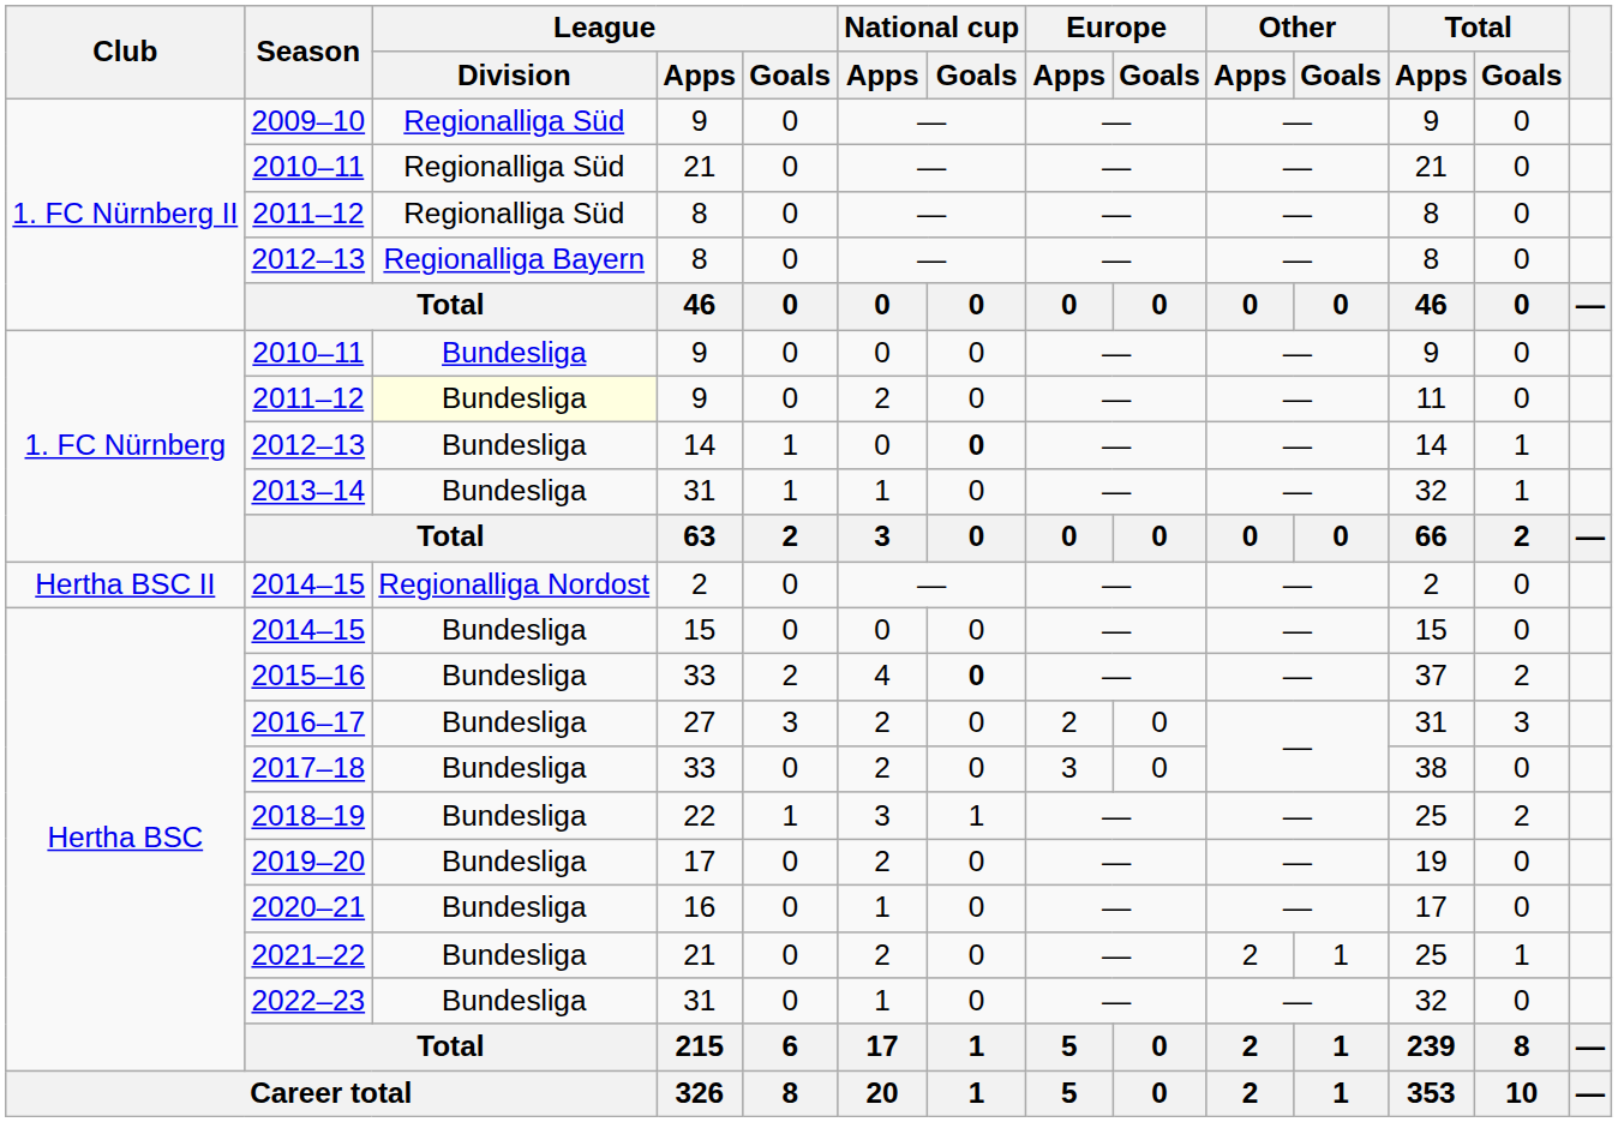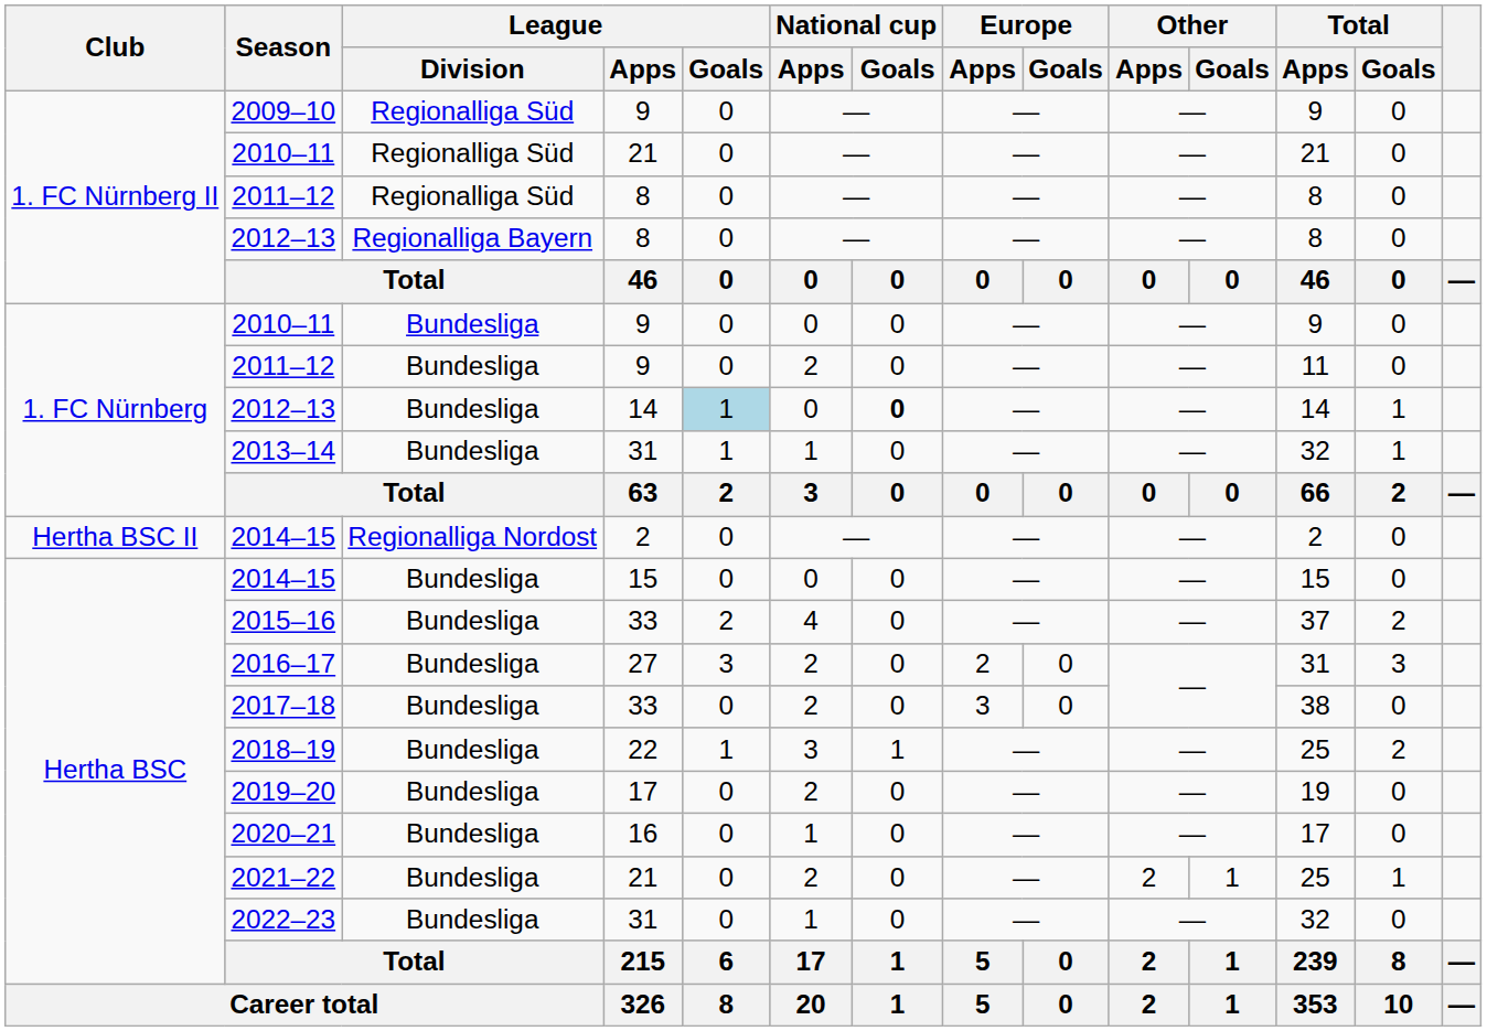2011–12 / 9 | League / Division: lightyellow background -> no background
2012–13 / 14 | League / Goals: no background -> lightblue background
2015–16 | National cup / Goals: bold -> normal
